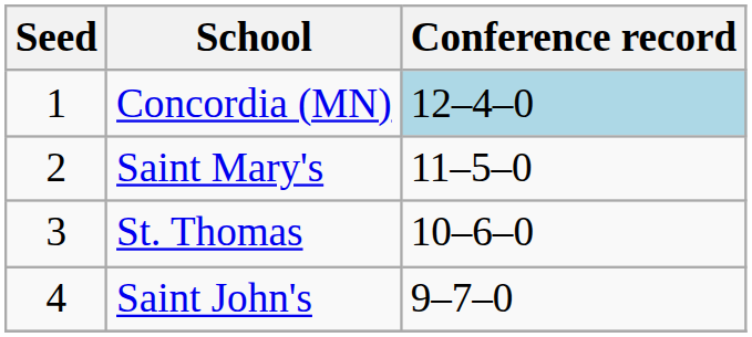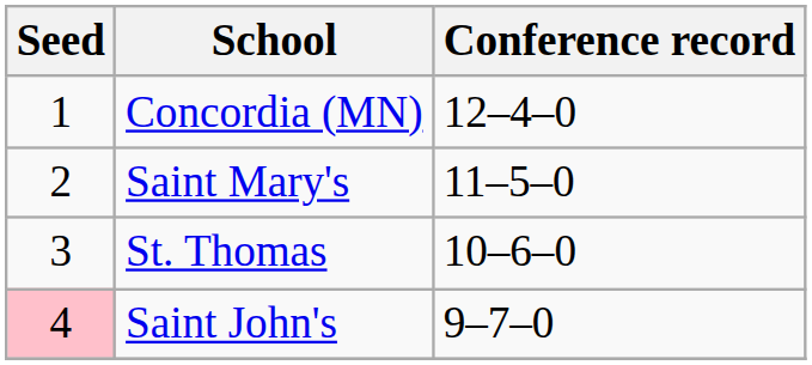Concordia (MN) | Conference record: lightblue background -> no background
Saint John's | Seed: no background -> pink background
